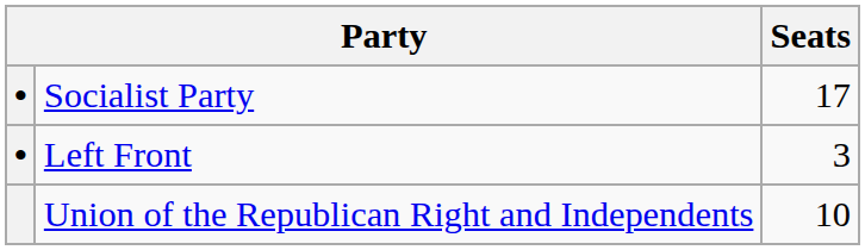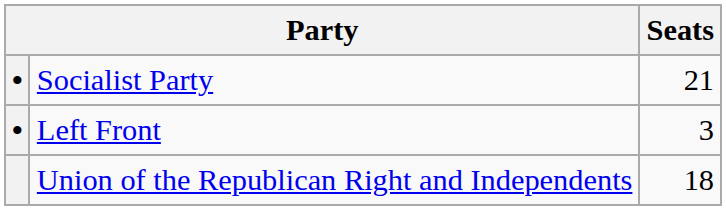Socialist Party | Seats: 17 -> 21
Union of the Republican Right and Independents | Seats: 10 -> 18
